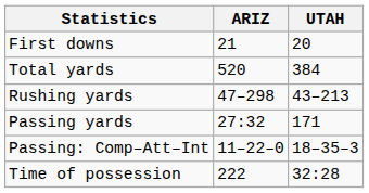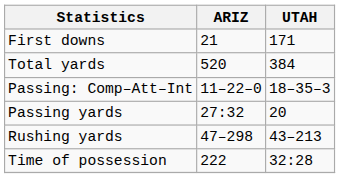First downs | UTAH: 20 -> 171
rows swapped: Rushing yards <-> Passing: Comp–Att–Int
Passing yards | UTAH: 171 -> 20
